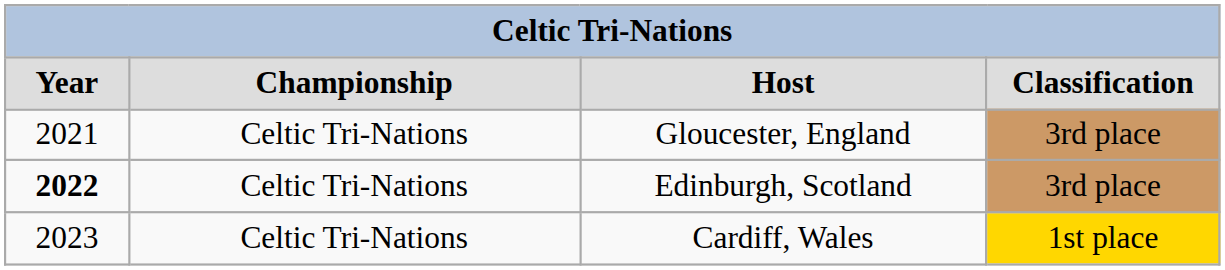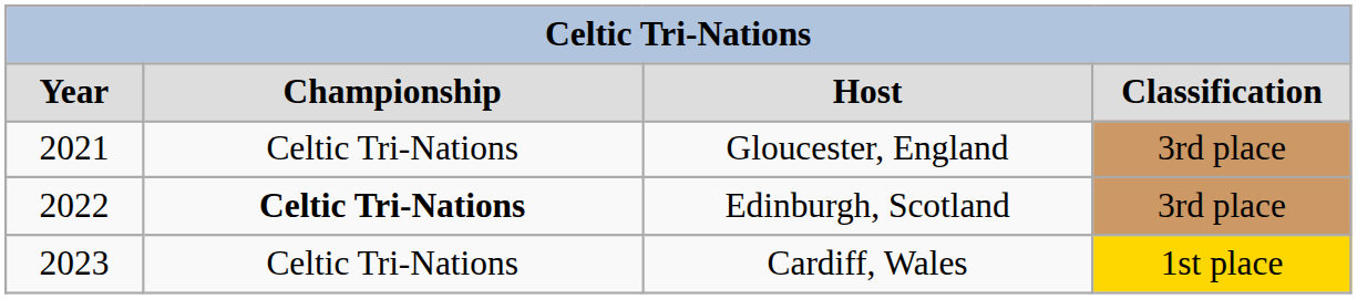Edinburgh, Scotland | column 1: bold -> normal
Edinburgh, Scotland | column 2: normal -> bold
